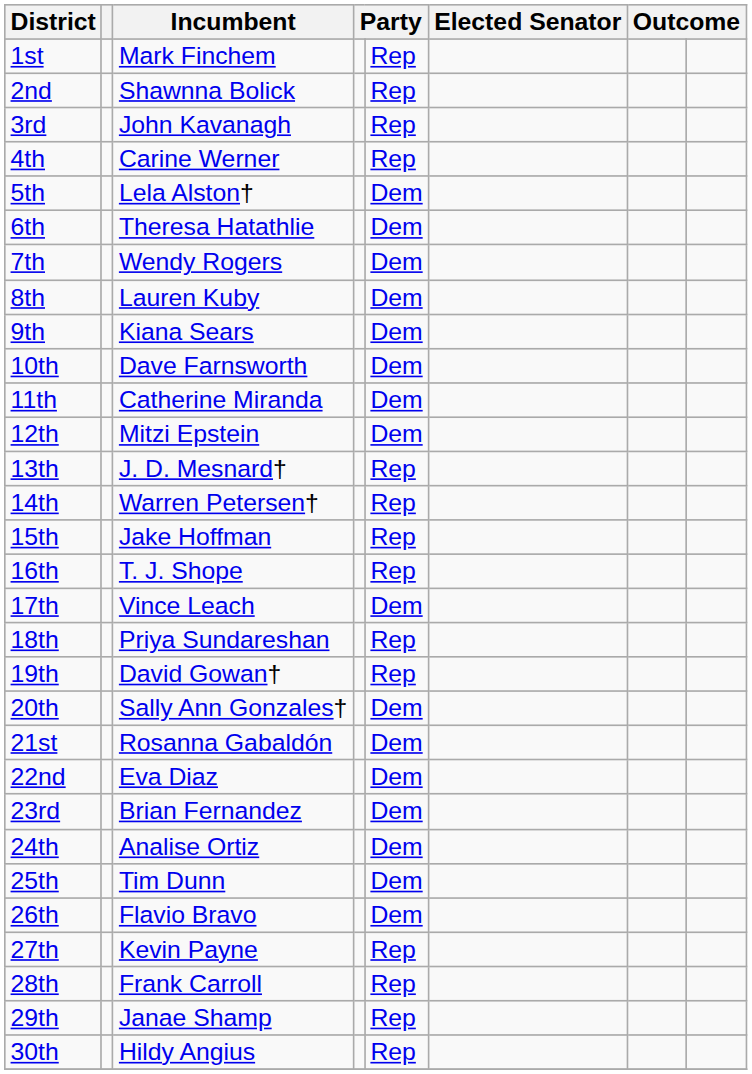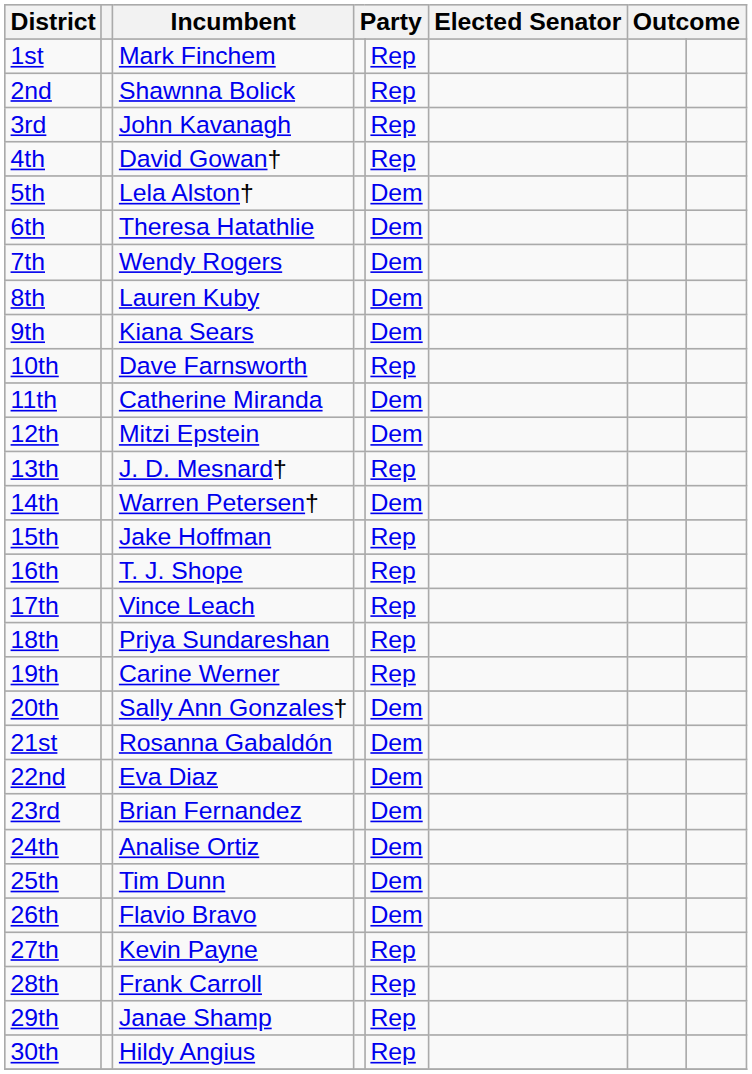4th | Incumbent: Carine Werner -> David Gowan†
10th | column 5: Dem -> Rep
14th | column 5: Rep -> Dem
17th | column 5: Dem -> Rep
19th | Incumbent: David Gowan† -> Carine Werner
